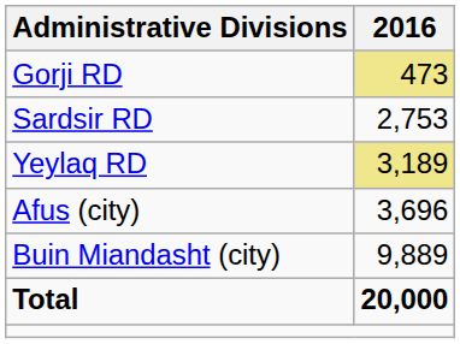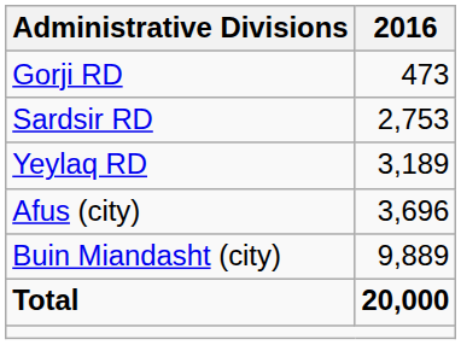Gorji RD | 2016: khaki background -> no background
Yeylaq RD | 2016: khaki background -> no background
